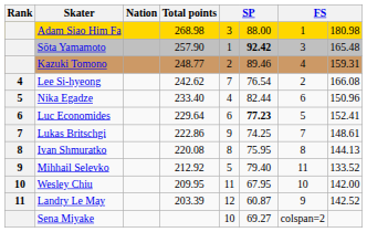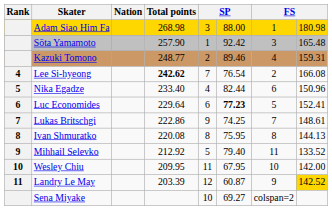Sōta Yamamoto | column 6: bold -> normal
Lee Si-hyeong | Total points: normal -> bold
Landry Le May | column 8: no background -> gold background
